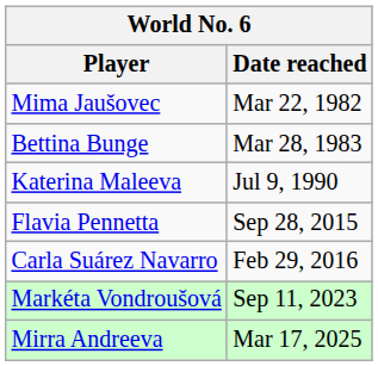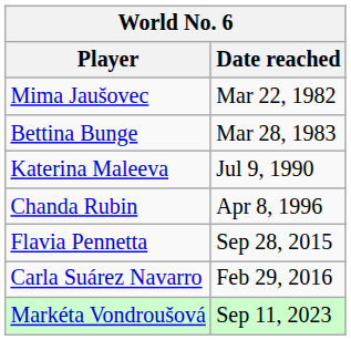+ row: Chanda Rubin | Apr 8, 1996
- row: Mirra Andreeva | Mar 17, 2025
